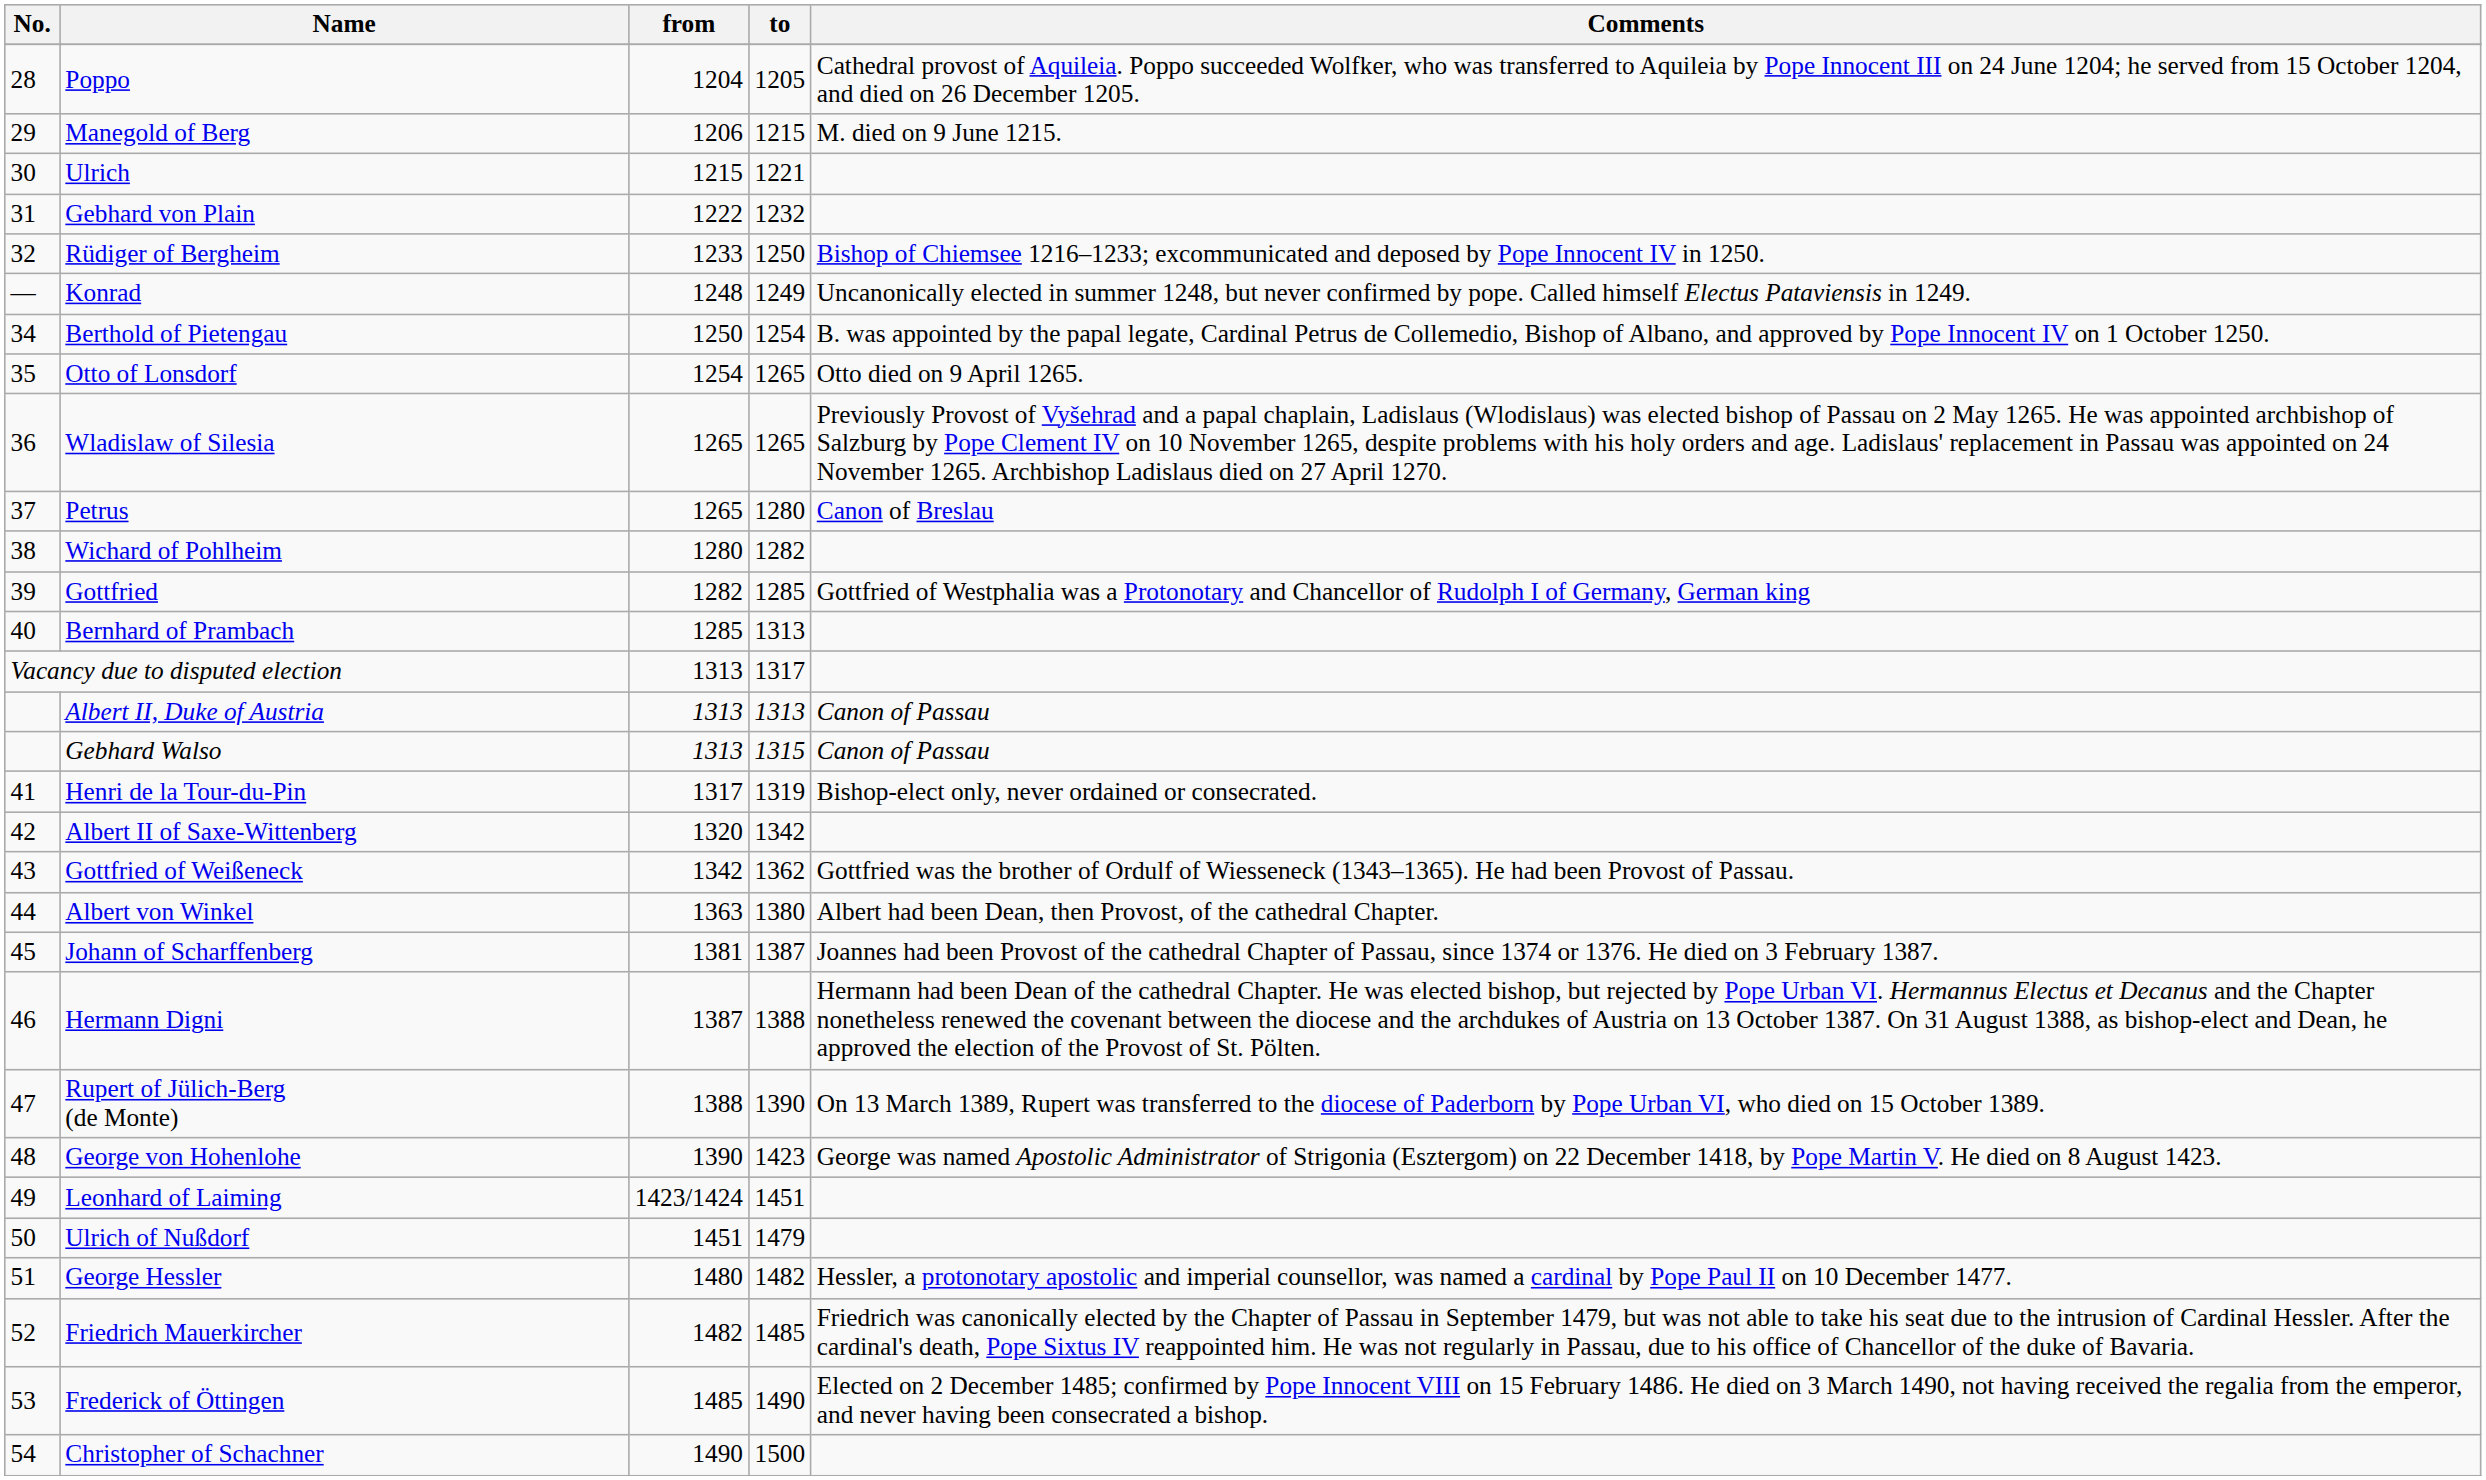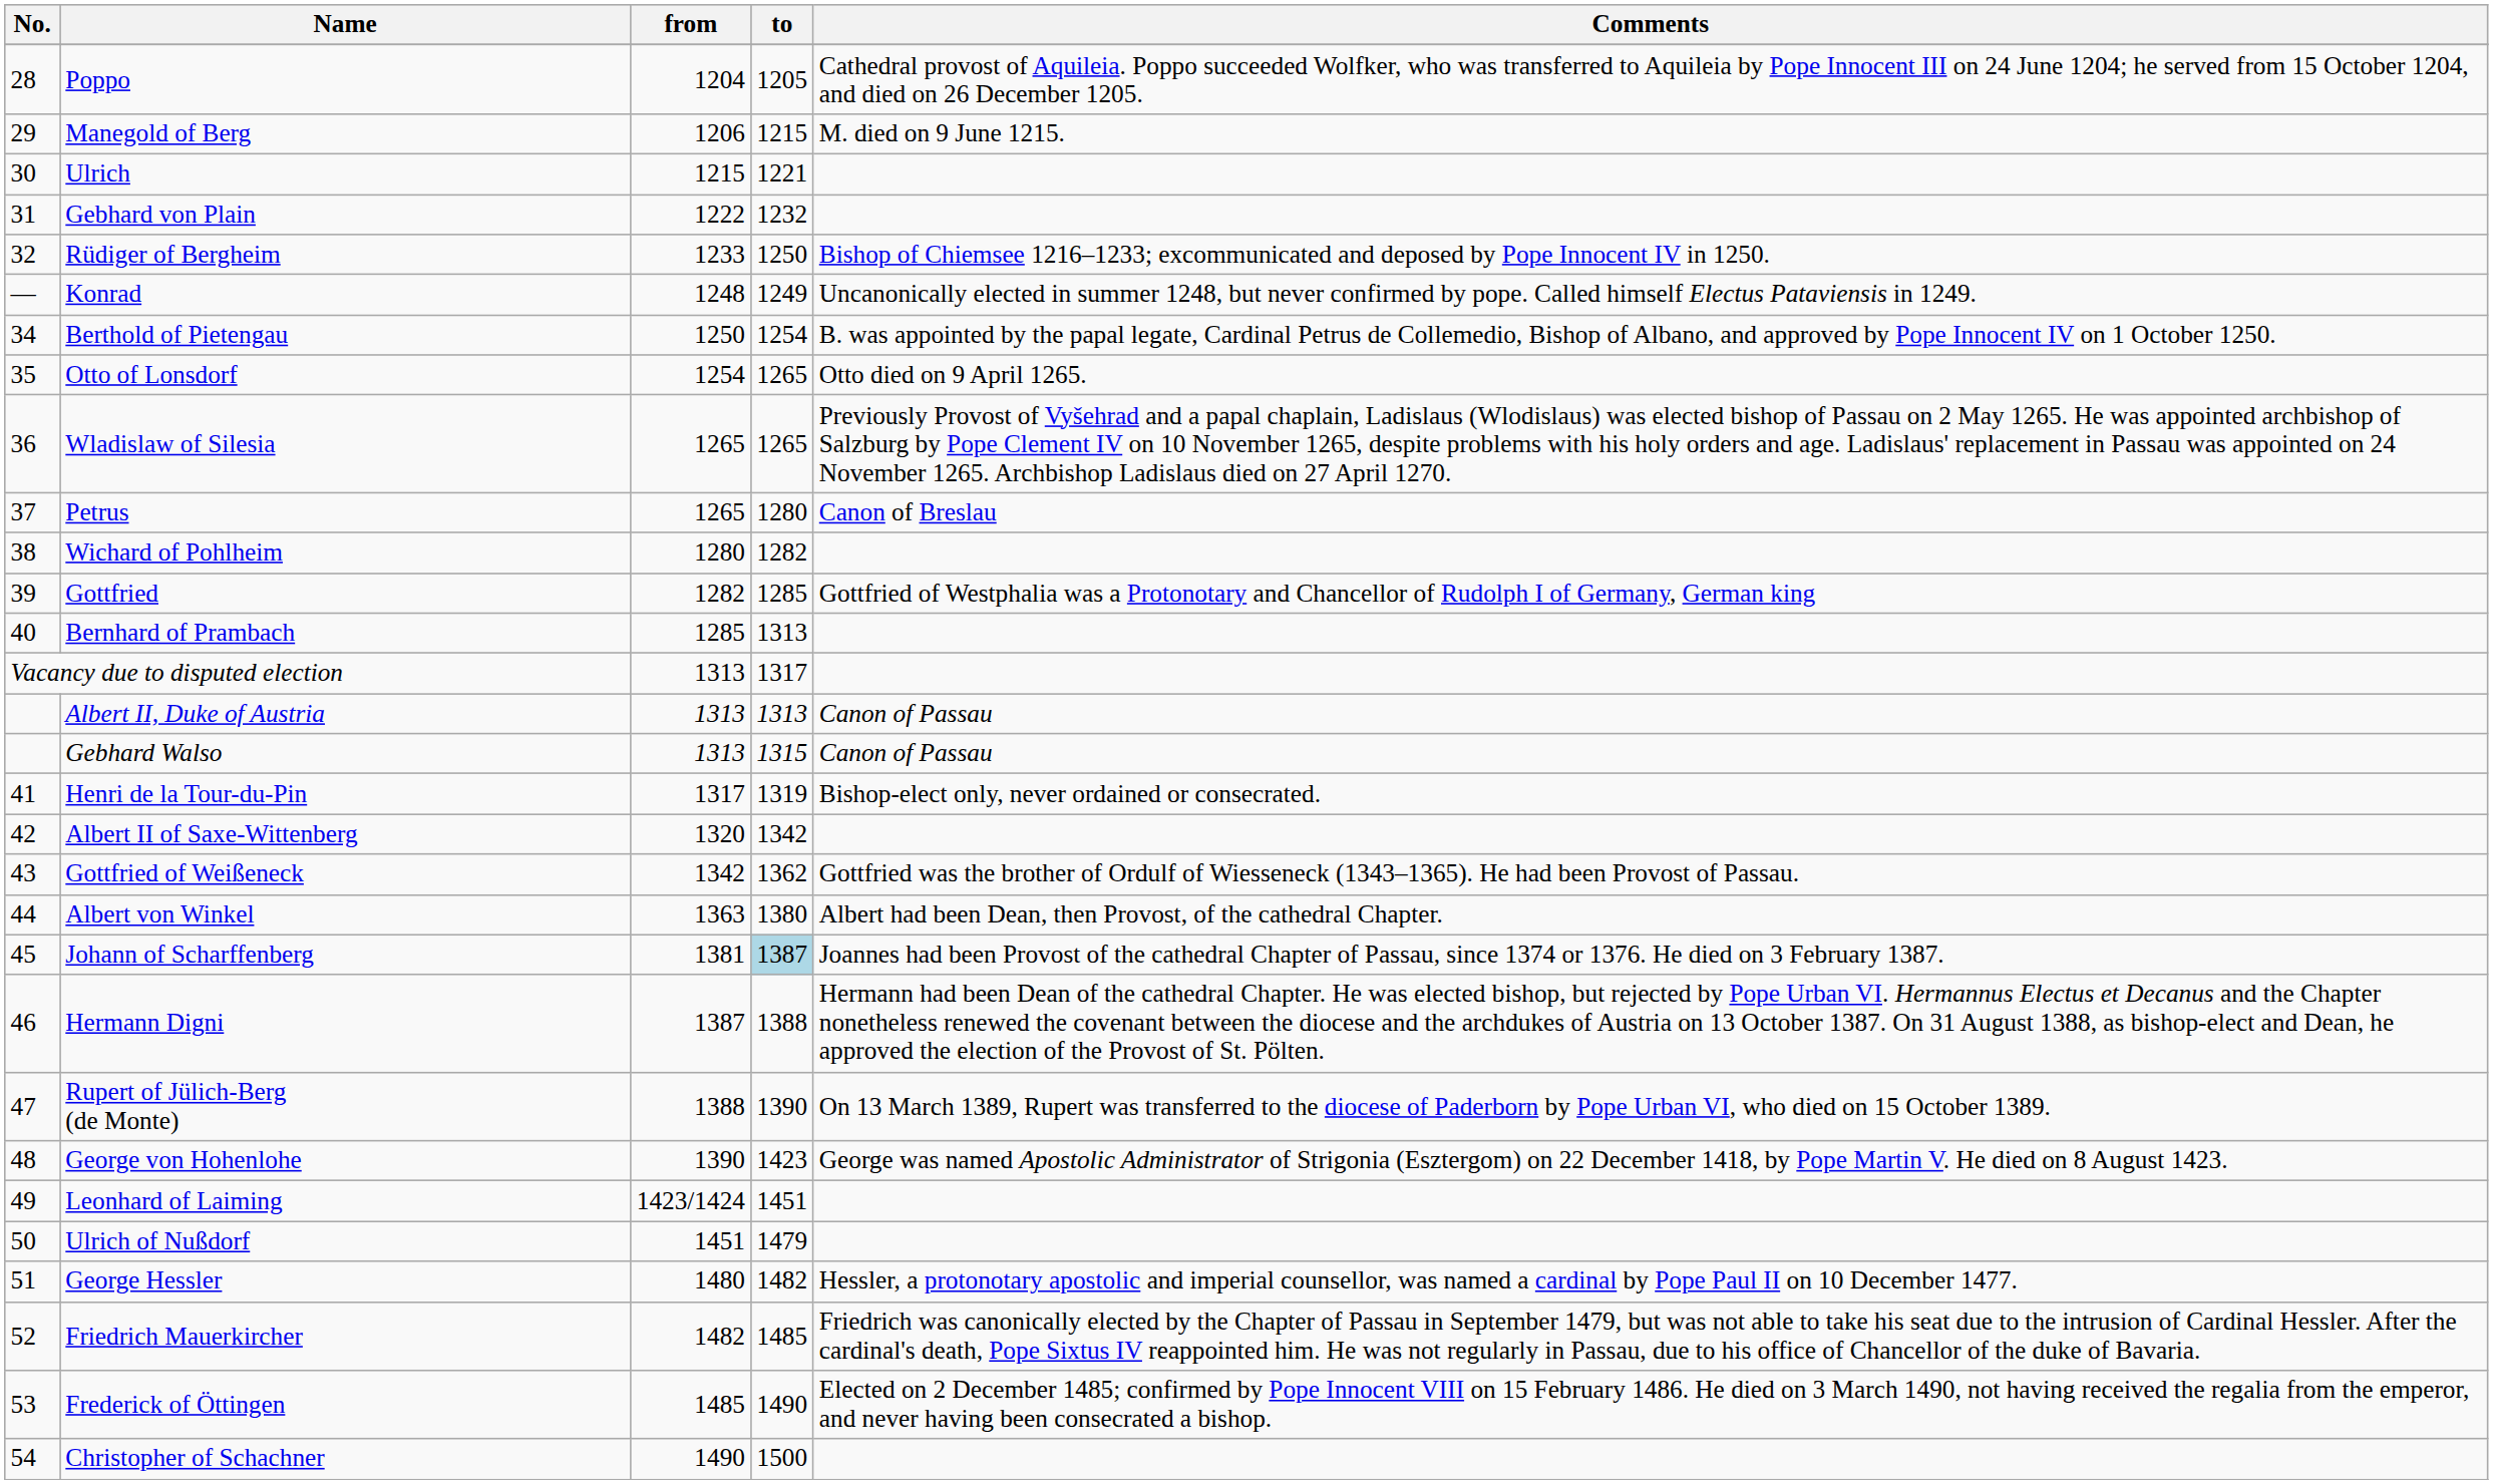Johann of Scharffenberg | to: no background -> lightblue background
